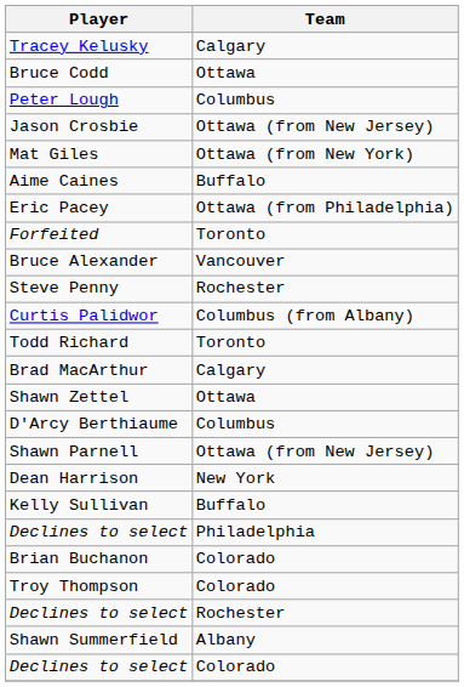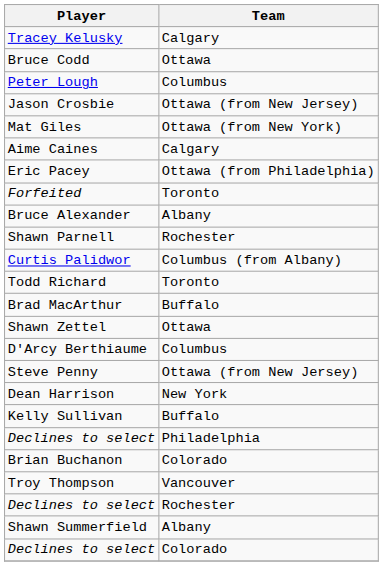row 7 | Team: Buffalo -> Calgary
row 10 | Team: Vancouver -> Albany
row 11 | Player: Steve Penny -> Shawn Parnell
row 14 | Team: Calgary -> Buffalo
row 17 | Player: Shawn Parnell -> Steve Penny
row 22 | Team: Colorado -> Vancouver
